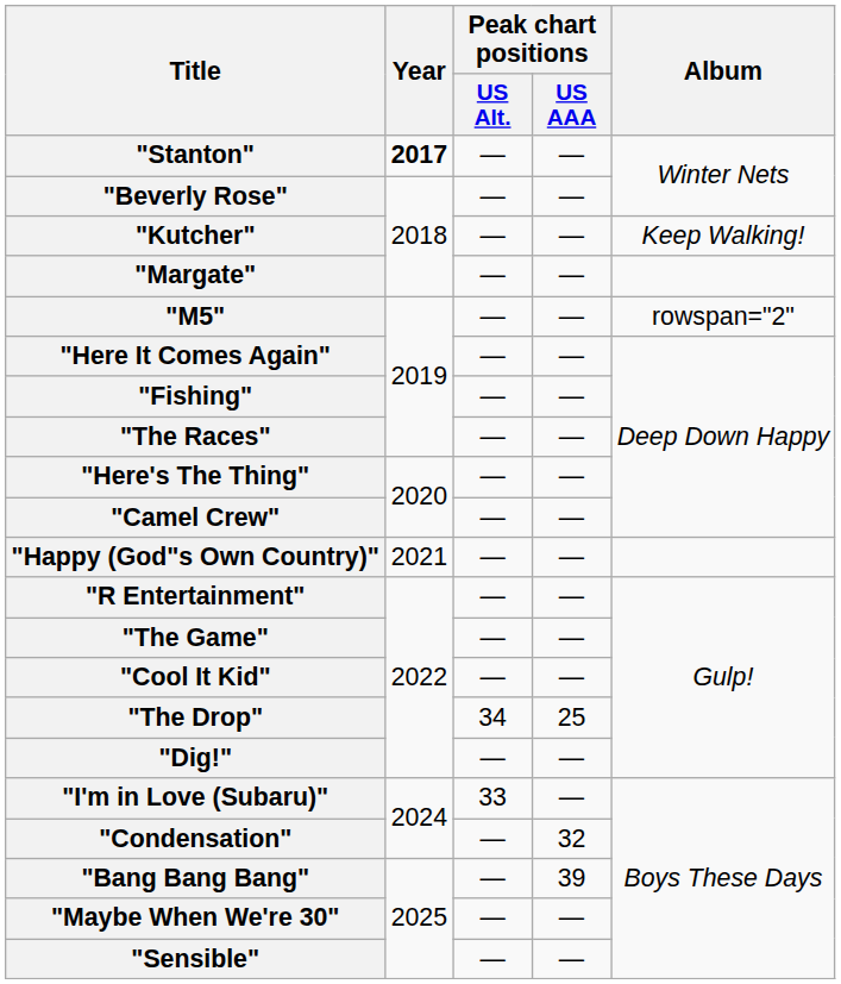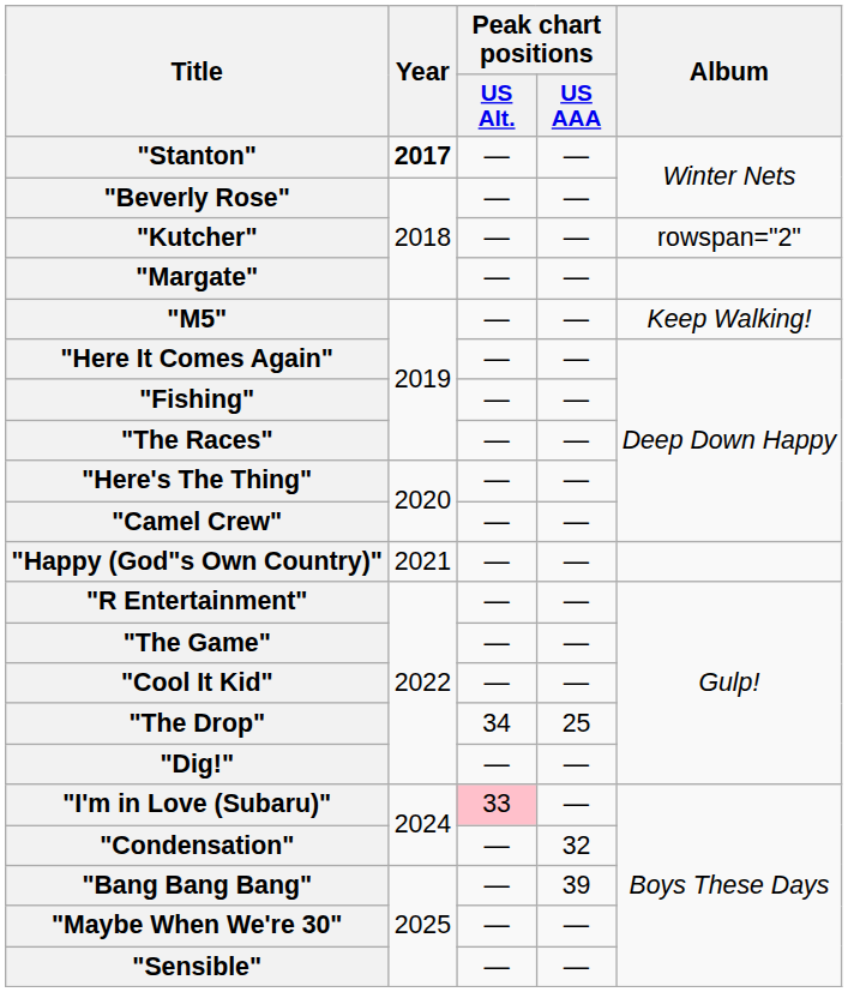"Kutcher" | Album: Keep Walking! -> rowspan="2"
"M5" | Album: rowspan="2" -> Keep Walking!
"I'm in Love (Subaru)" | Peak chart positions / US Alt.: no background -> pink background
